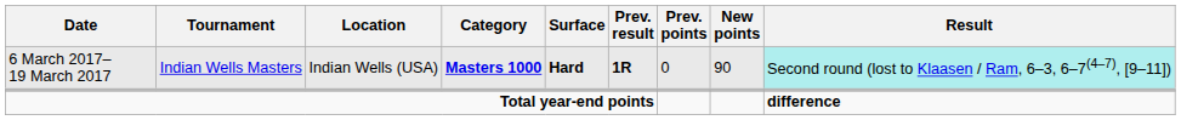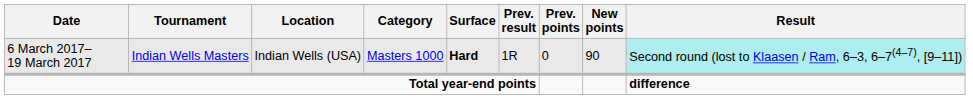6 March 2017– 19 March 2017 | Category: bold -> normal
6 March 2017– 19 March 2017 | Prev. result: bold -> normal
